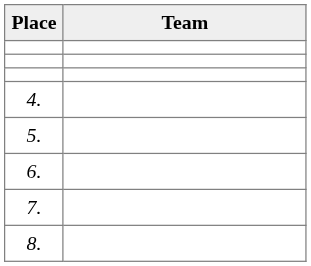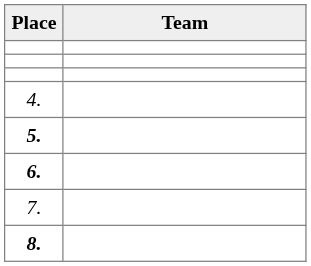row 6 | Place: normal -> bold
row 7 | Place: normal -> bold
row 9 | Place: normal -> bold
